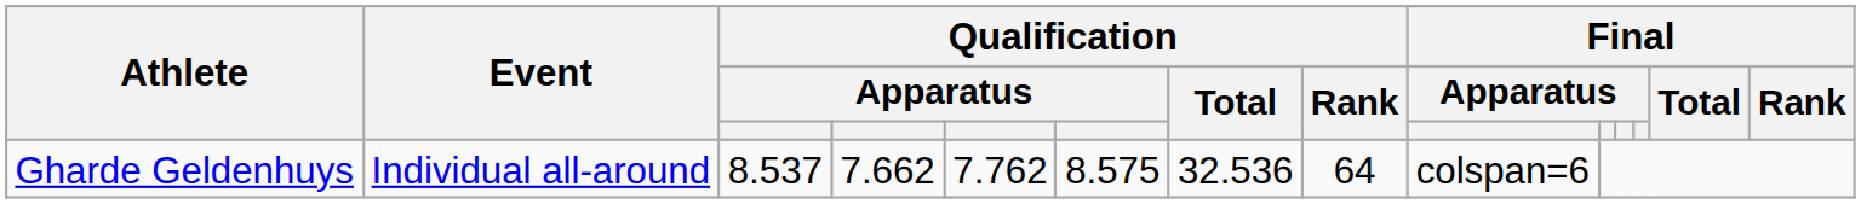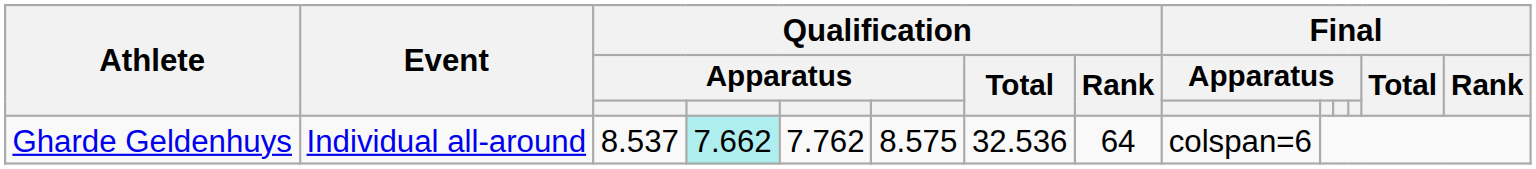row 4 | column 4: no background -> paleturquoise background
